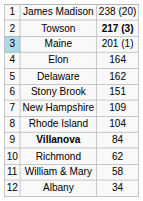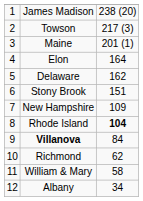Towson | column 3: bold -> normal
Maine | column 1: lightblue background -> no background
Rhode Island | column 3: normal -> bold
